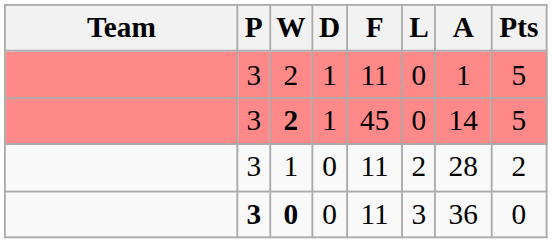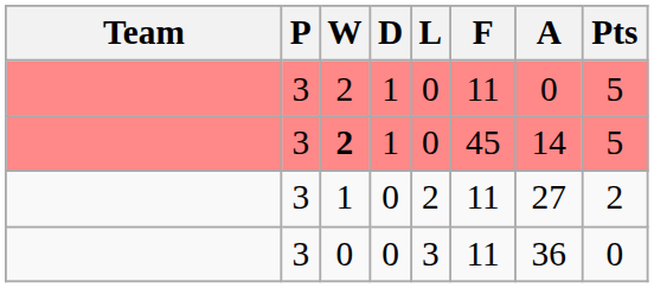columns swapped: L <-> F
row 2 | A: 1 -> 0
row 4 | A: 28 -> 27
row 5 | P: bold -> normal
row 5 | W: bold -> normal
